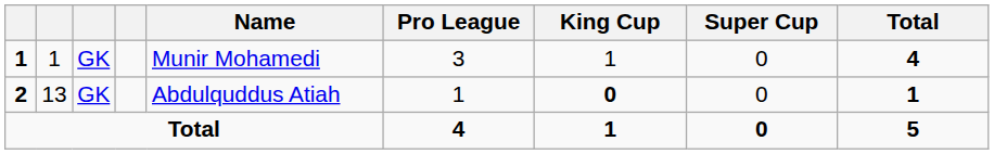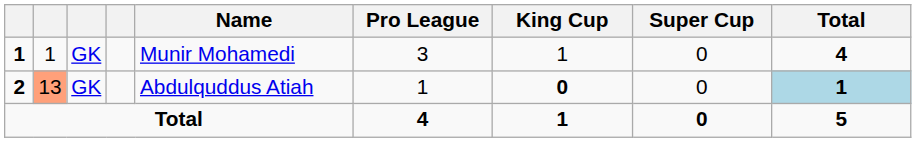2 | column 2: no background -> lightsalmon background
2 | Total: no background -> lightblue background
